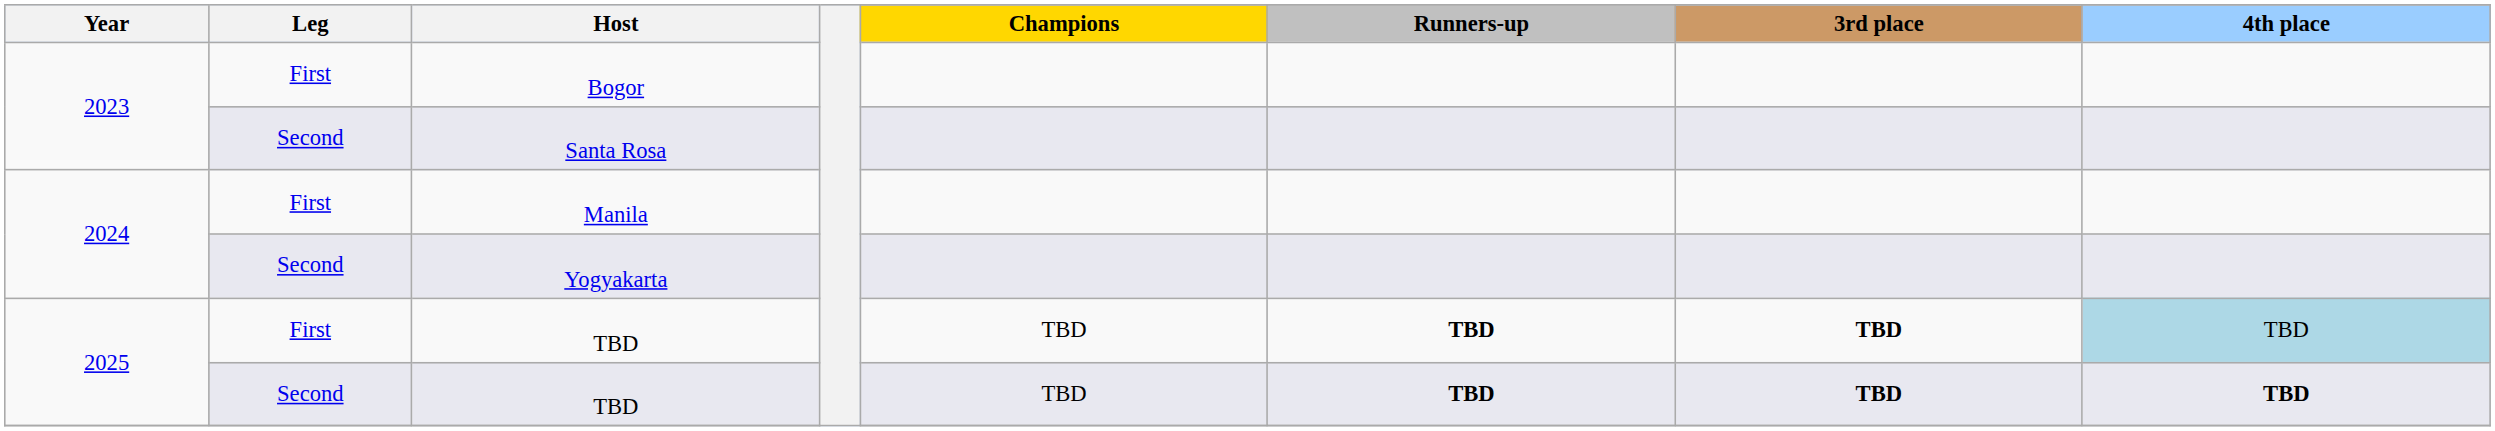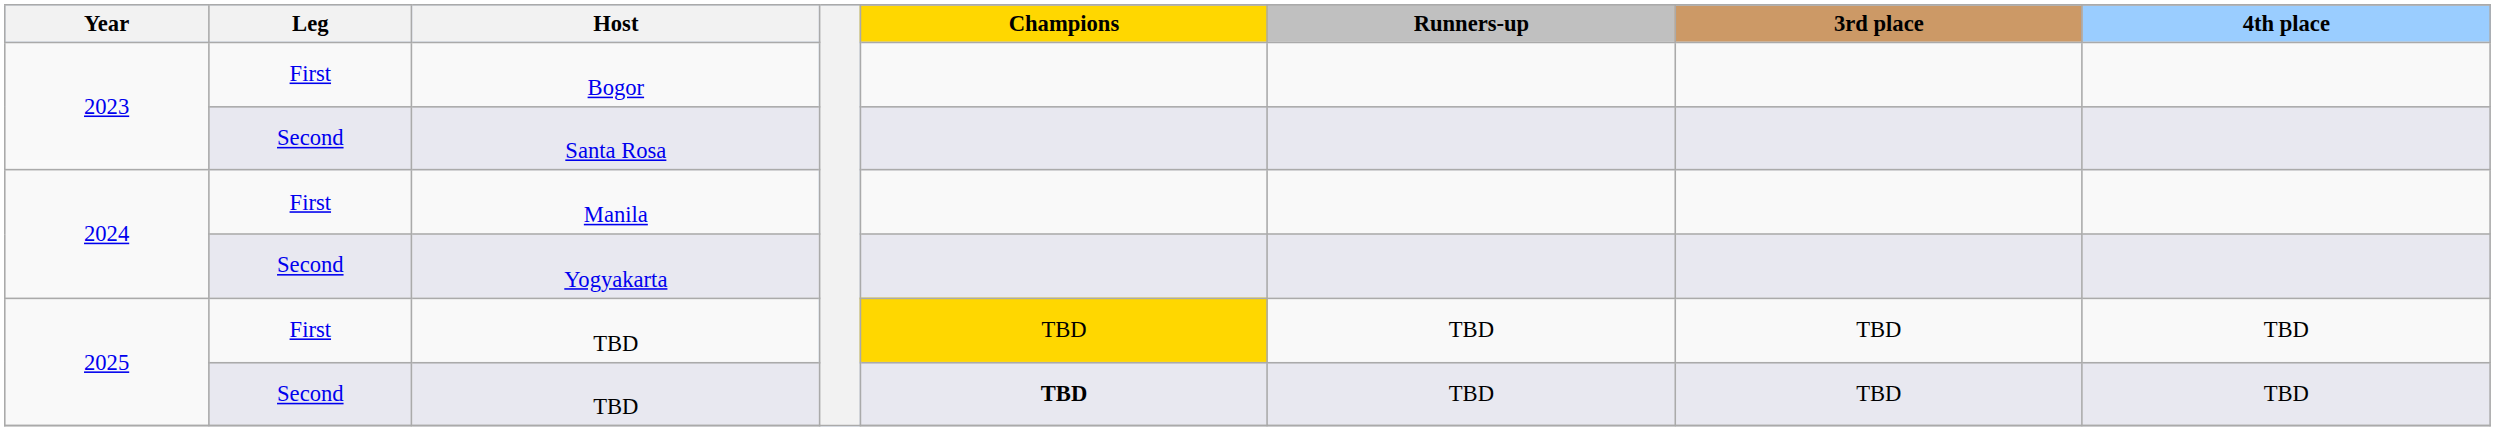First / TBD | Champions: no background -> gold background
First / TBD | Runners-up: bold -> normal
First / TBD | 3rd place: bold -> normal
First / TBD | 4th place: lightblue background -> no background
Second / TBD | Champions: normal -> bold
Second / TBD | Runners-up: bold -> normal
Second / TBD | 3rd place: bold -> normal
Second / TBD | 4th place: bold -> normal
